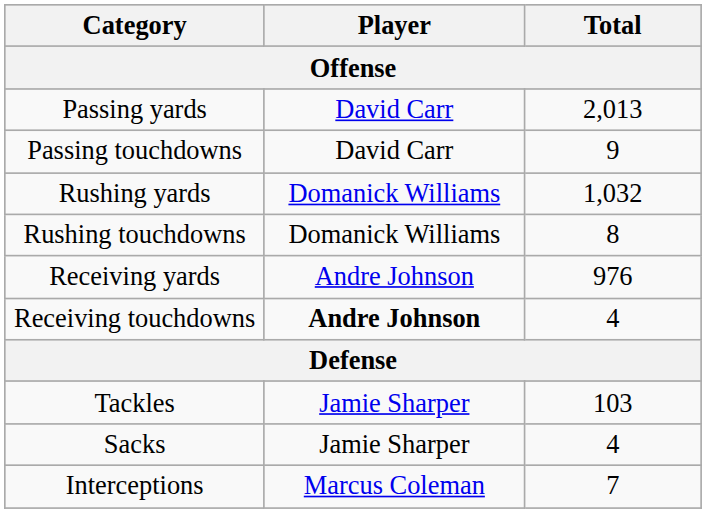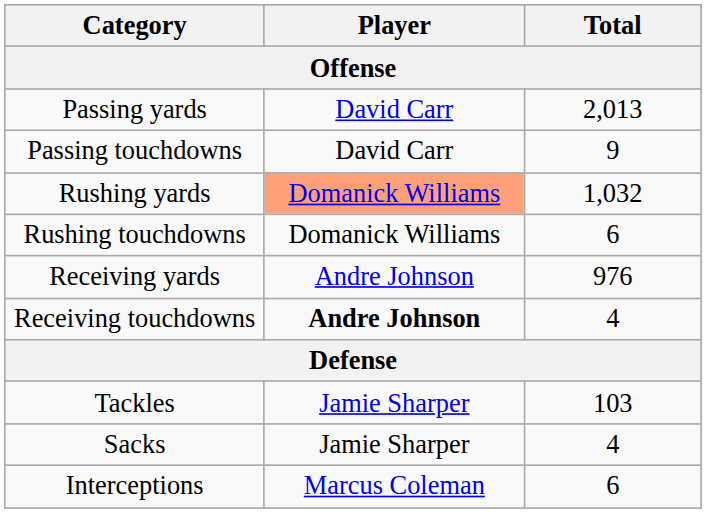Rushing yards | Player: no background -> lightsalmon background
Rushing touchdowns | Total: 8 -> 6
Interceptions | Total: 7 -> 6
